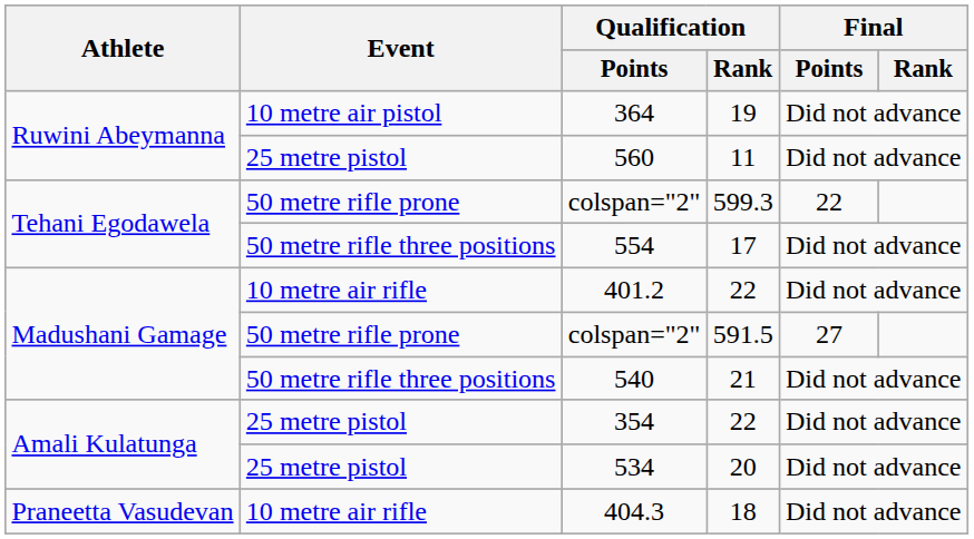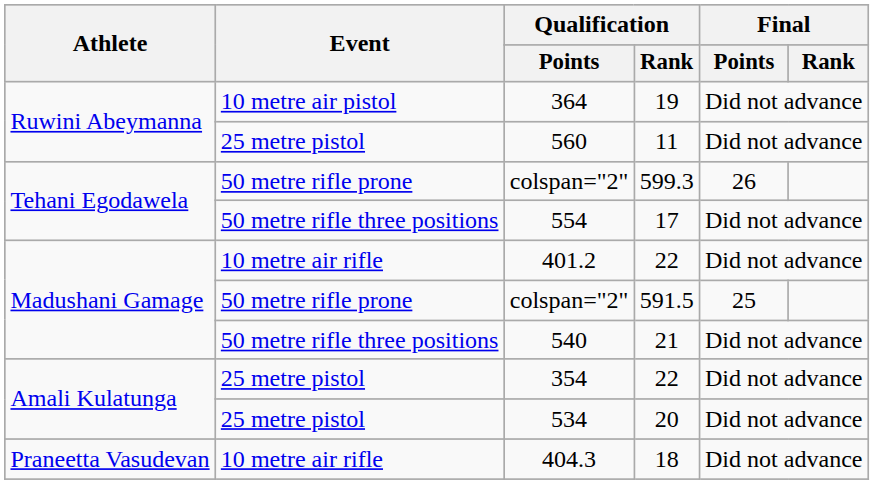colspan="2" / 599.3 | Final / Points: 22 -> 26
colspan="2" / 591.5 | Final / Points: 27 -> 25
